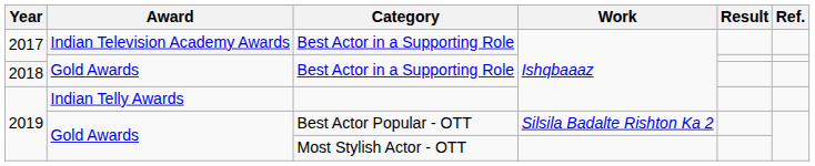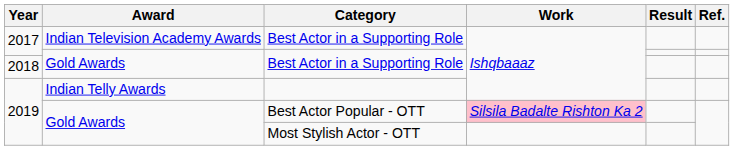Best Actor Popular - OTT | Work: no background -> pink background
